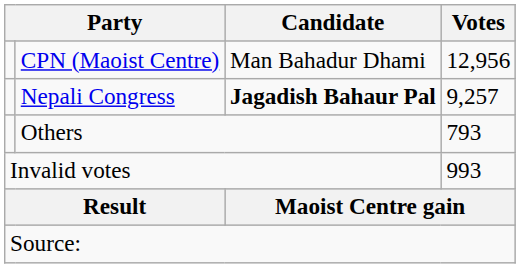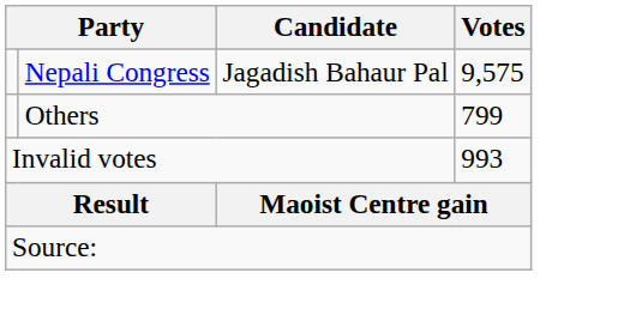- row: CPN (Maoist Centre) | Man Bahadur Dhami | 12,956
Nepali Congress | Candidate: bold -> normal
Nepali Congress | Votes: 9,257 -> 9,575
Others | Votes: 793 -> 799
